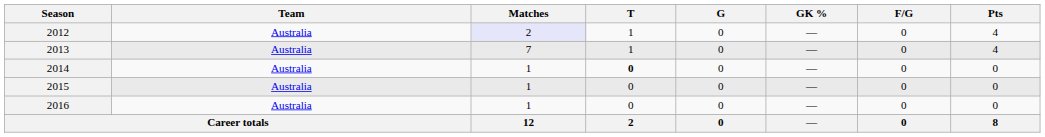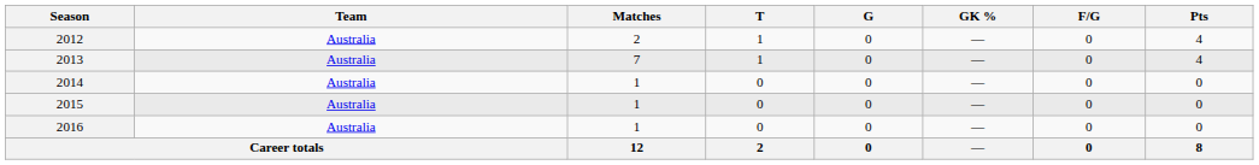2012 | Matches: lavender background -> no background
2014 | T: bold -> normal
